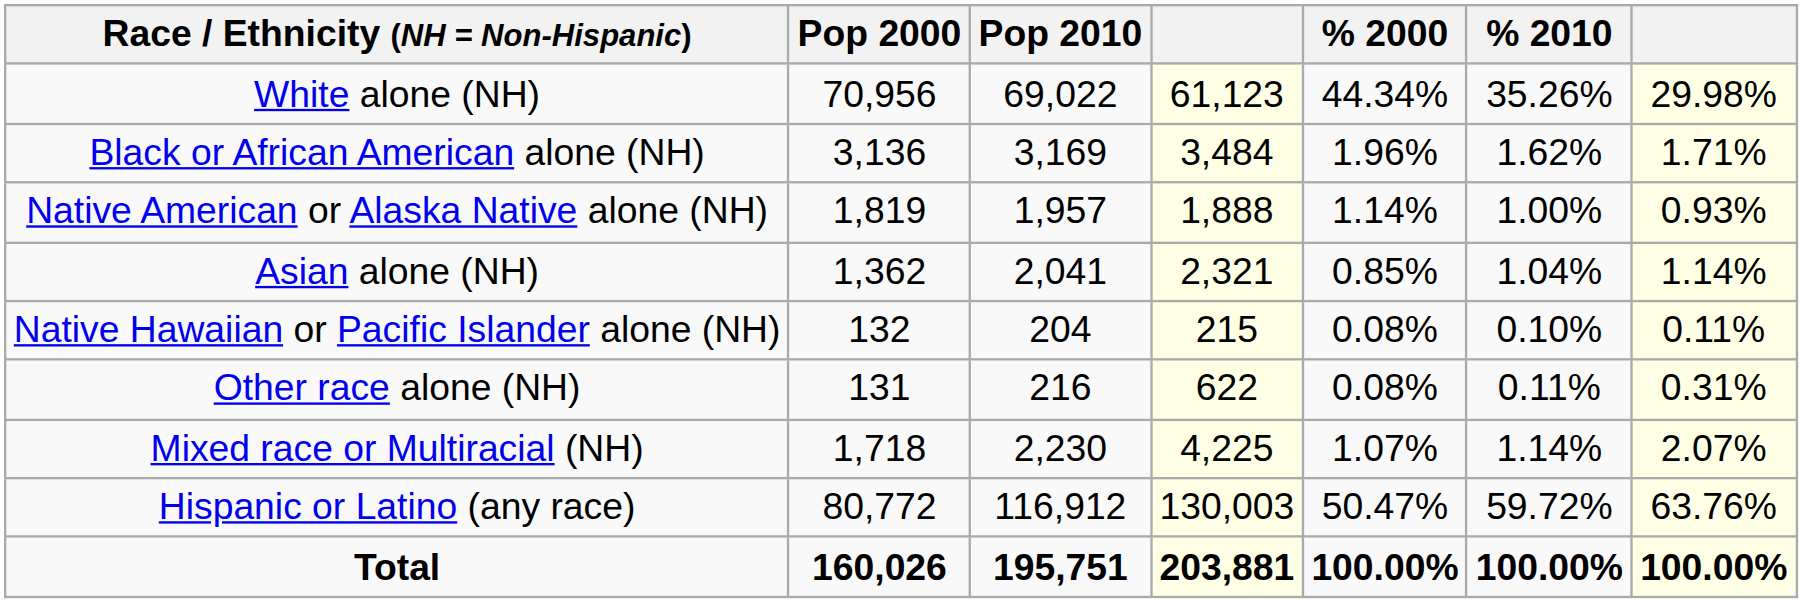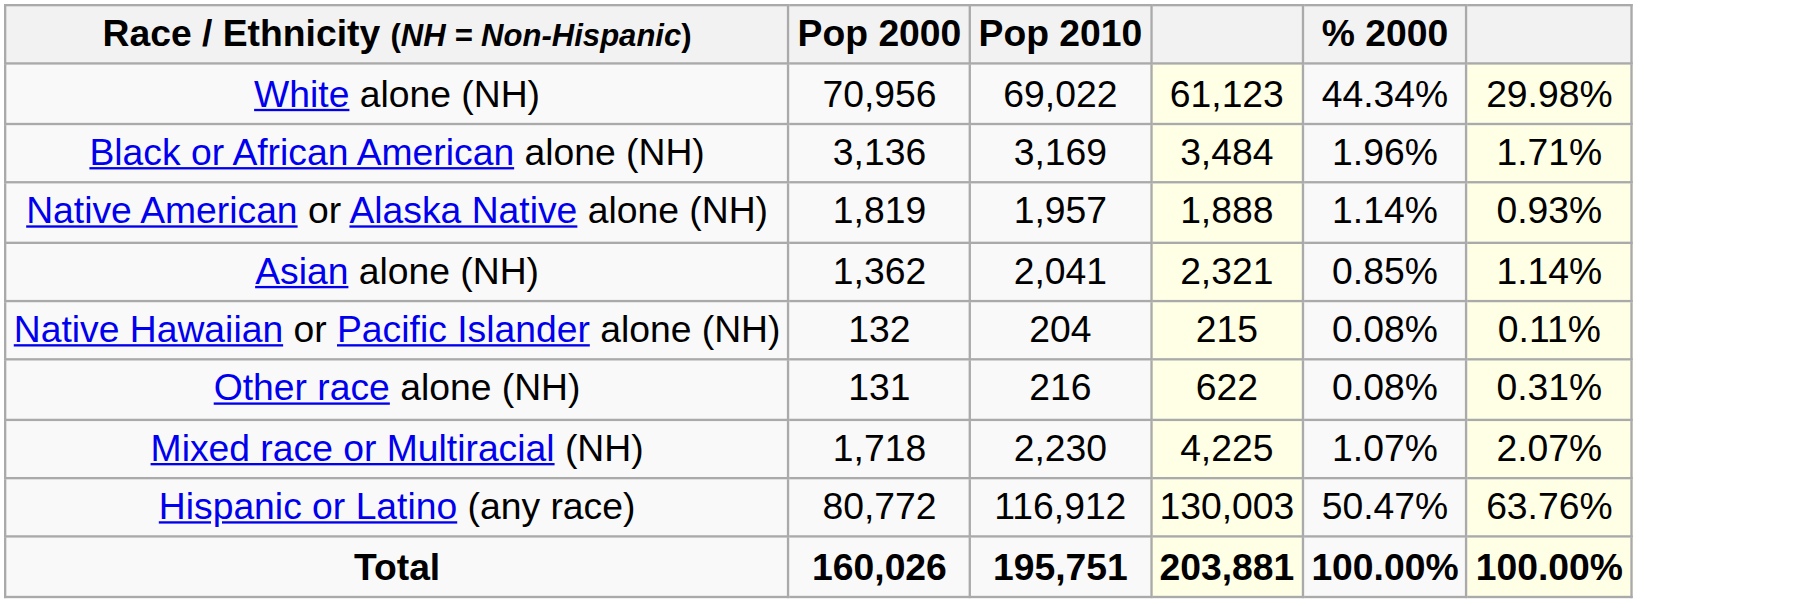- column: % 2010 | 35.26% | 1.62% | 1.00% | 1.04% | 0.10% | 0.11% | 1.14% | 59.72% | 100.00%
